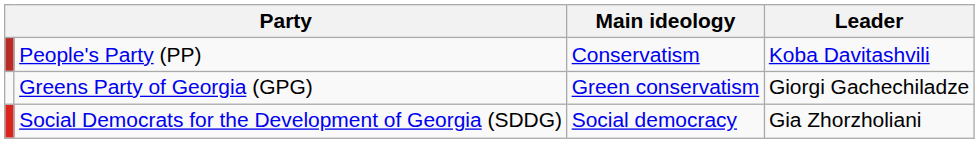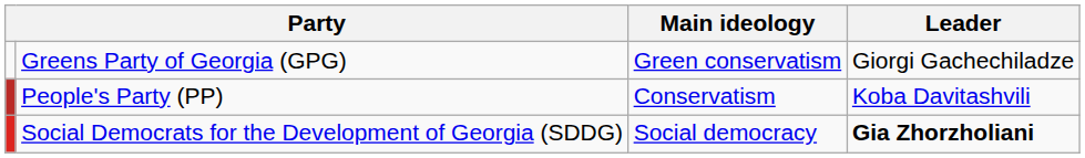rows swapped: Greens Party of Georgia (GPG) <-> People's Party (PP)
Social Democrats for the Development of Georgia (SDDG) | Leader: normal -> bold
